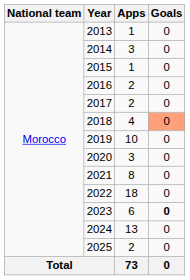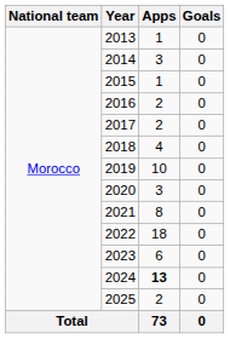2018 | Goals: lightsalmon background -> no background
2023 | Goals: bold -> normal
2024 | Apps: normal -> bold
